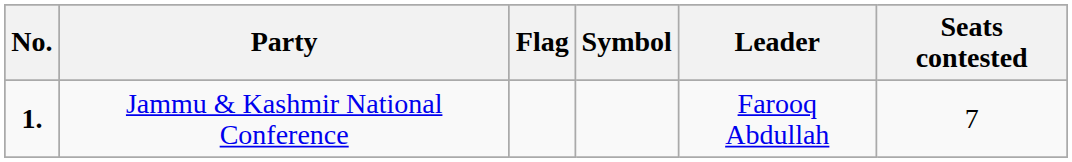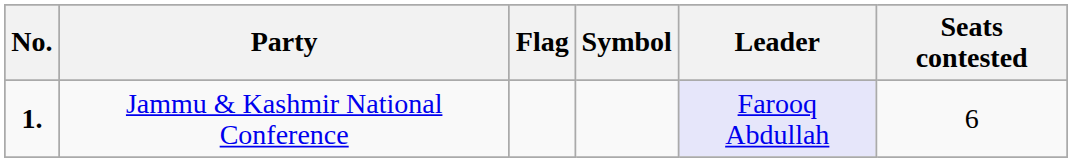Jammu & Kashmir National Conference | Leader: no background -> lavender background
Jammu & Kashmir National Conference | Seats contested: 7 -> 6
